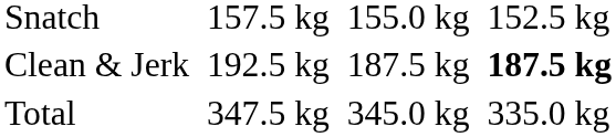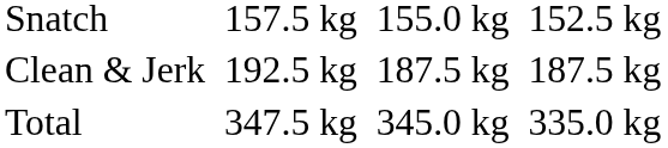Clean & Jerk | column 4: bold -> normal
